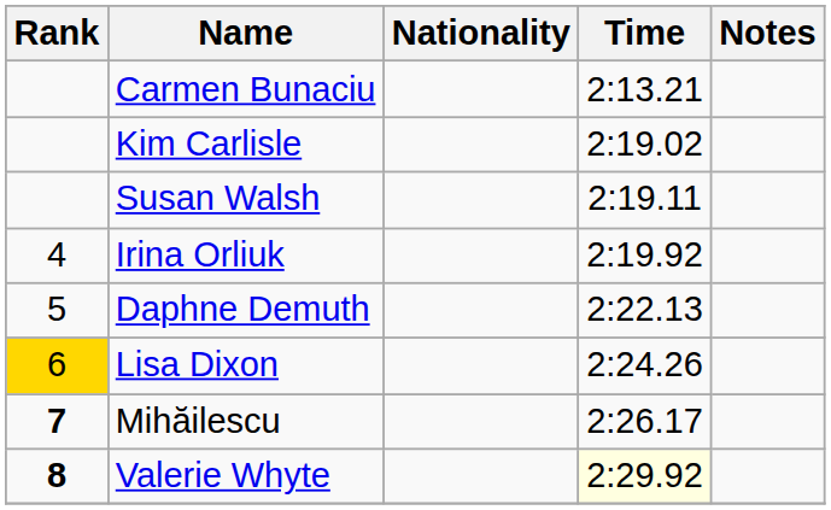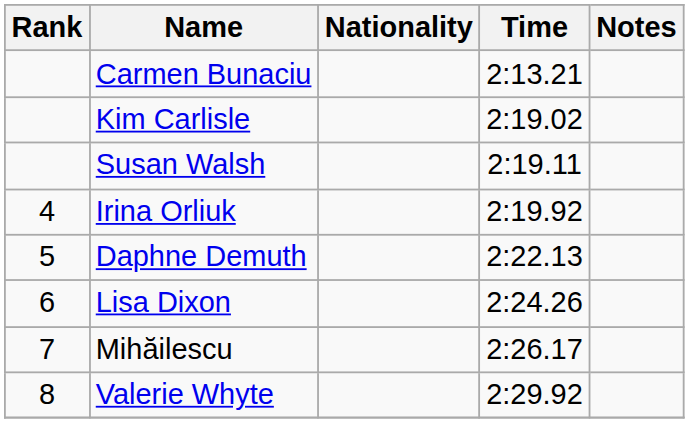Lisa Dixon | Rank: gold background -> no background
Mihăilescu | Rank: bold -> normal
Valerie Whyte | Rank: bold -> normal
Valerie Whyte | Time: lightyellow background -> no background
